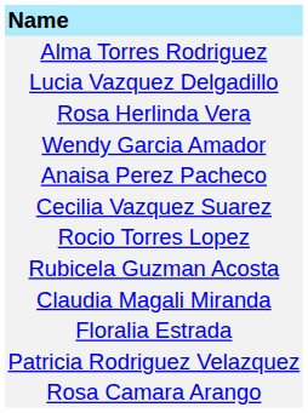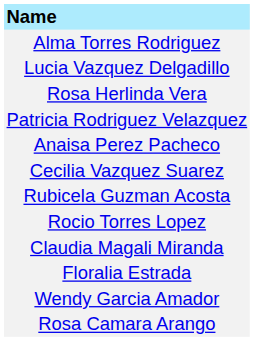row 5 | column 1: Wendy Garcia Amador -> Patricia Rodriguez Velazquez
row 8 | column 1: Rocio Torres Lopez -> Rubicela Guzman Acosta
row 9 | column 1: Rubicela Guzman Acosta -> Rocio Torres Lopez
row 12 | column 1: Patricia Rodriguez Velazquez -> Wendy Garcia Amador
